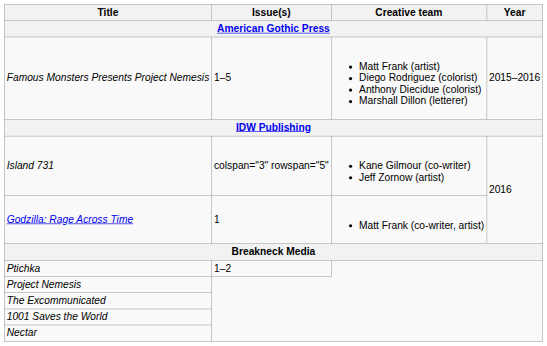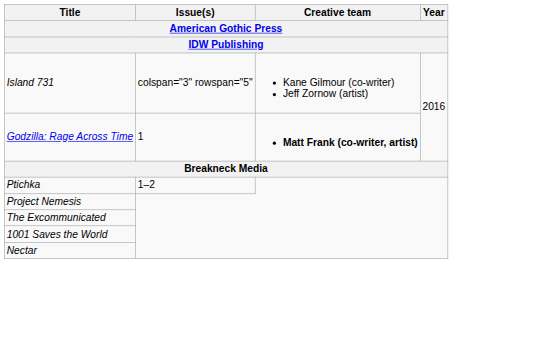- row: Famous Monsters Presents Project Nemesis | 1–5 | Matt Frank (artist) Diego Rodriguez (colorist) Anthony Diecidue (colorist) Marshall Dillon (letterer) | 2015–2016
Godzilla: Rage Across Time | Creative team: normal -> bold
